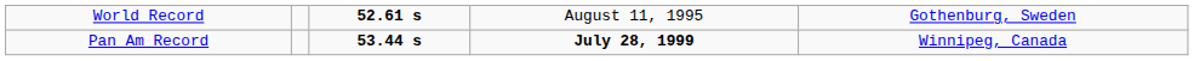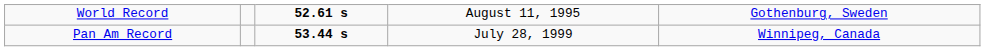Pan Am Record | column 4: bold -> normal
